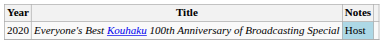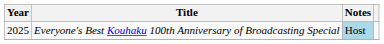row 2 | Year: 2020 -> 2025
